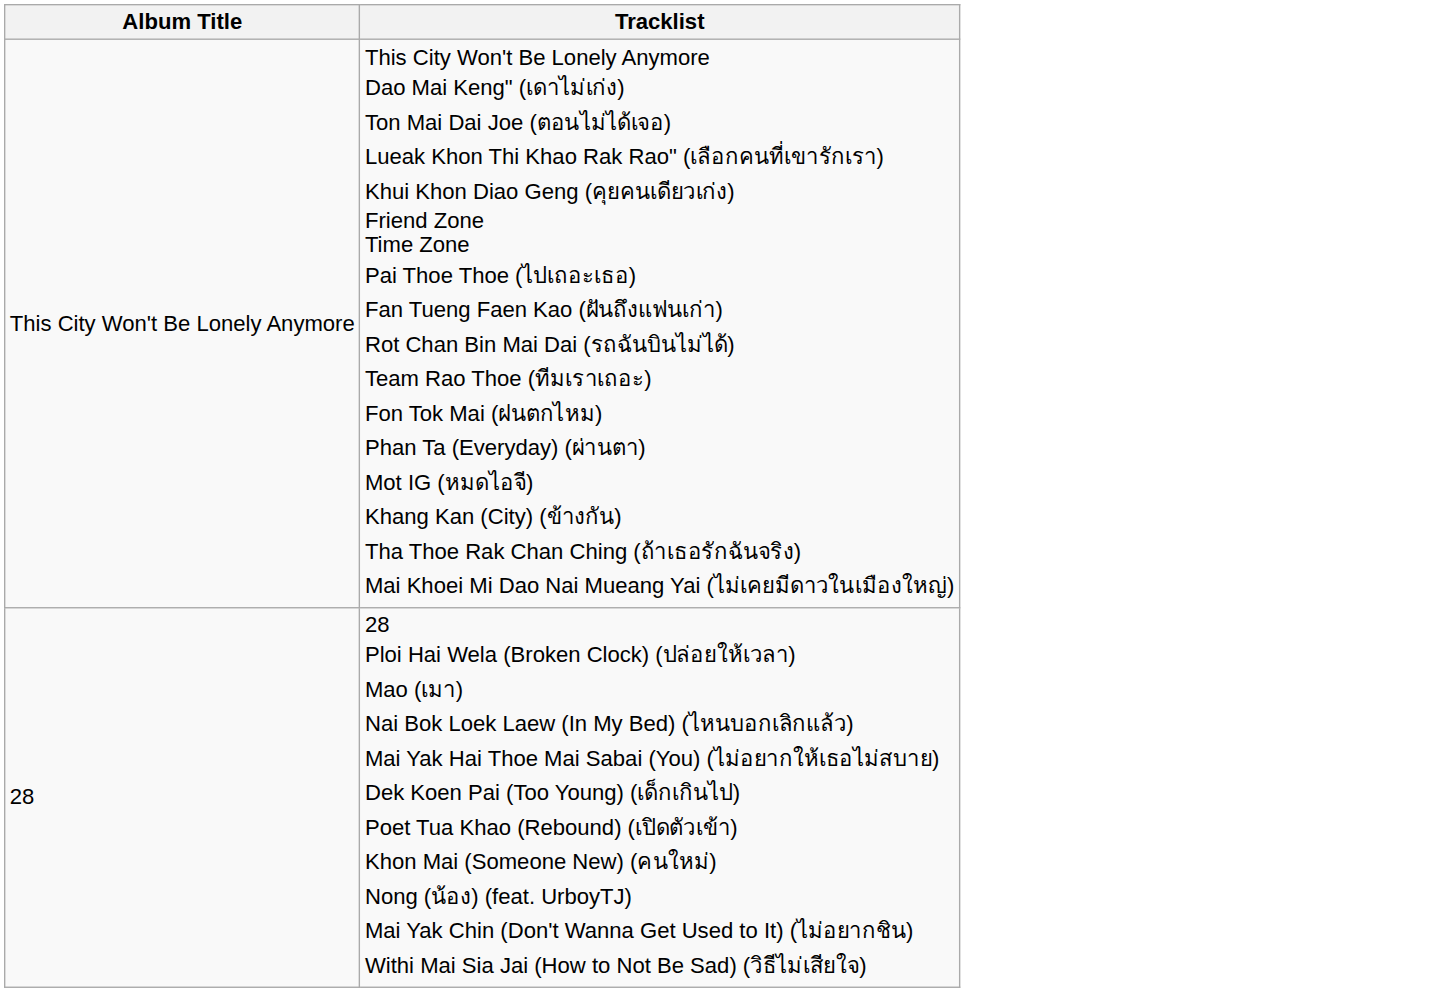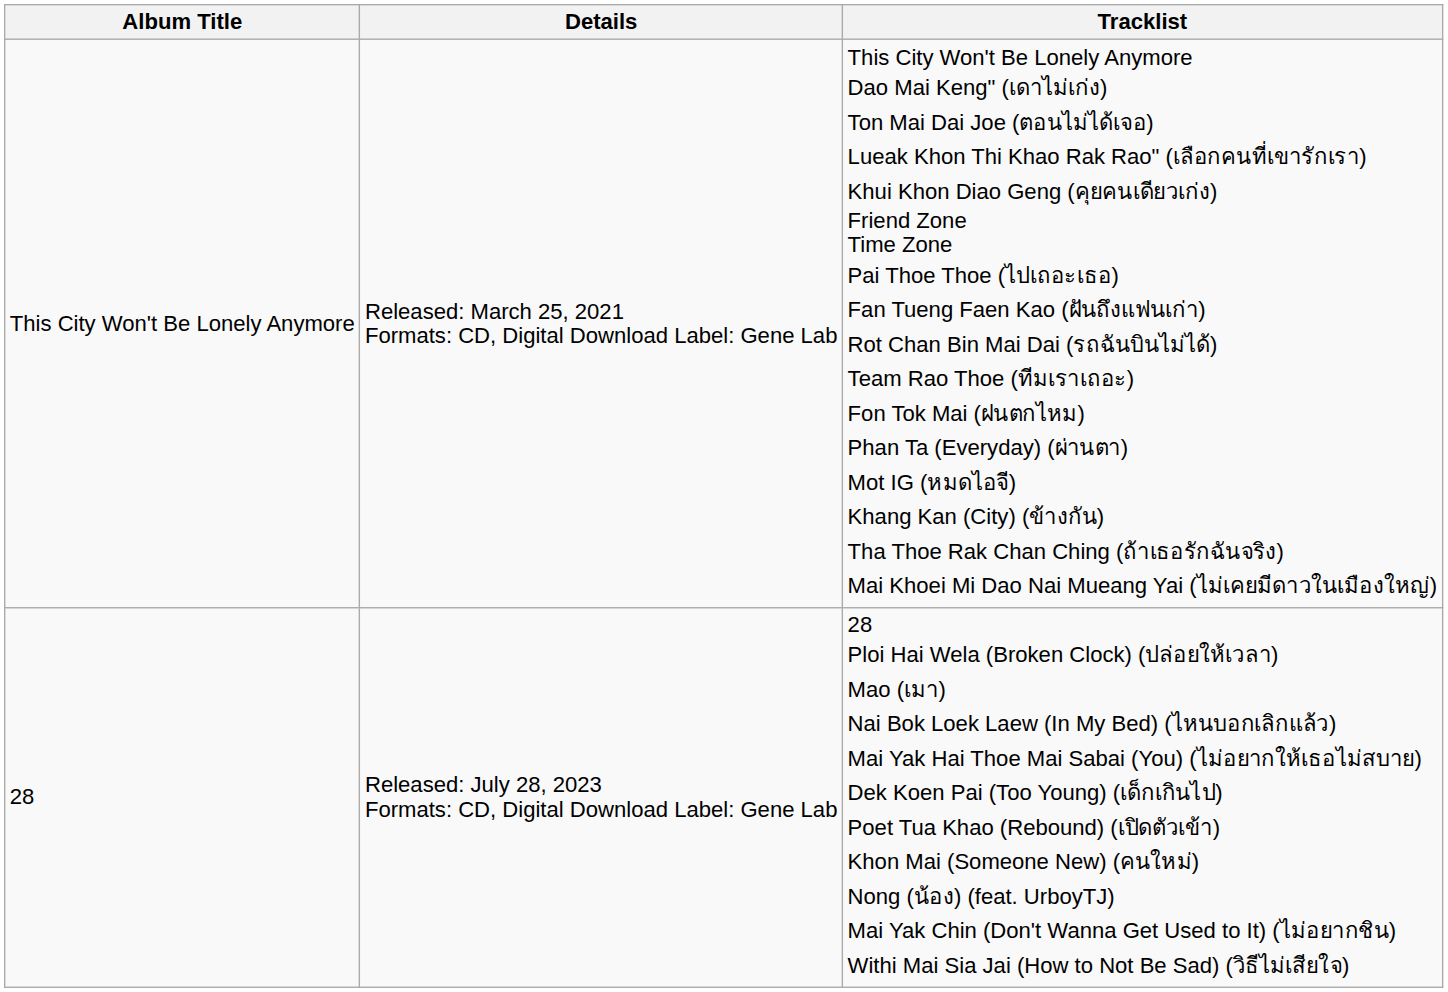+ column: Details | Released: March 25, 2021 Formats: CD, Digital Download Label: Gene Lab | Released: July 28, 2023 Formats: CD, Digital Download Label: Gene Lab
